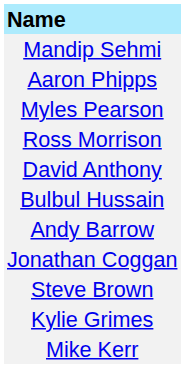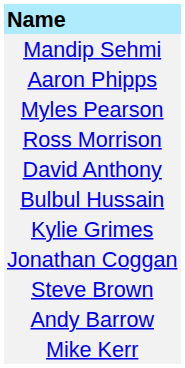row 8 | column 1: Andy Barrow -> Kylie Grimes
row 11 | column 1: Kylie Grimes -> Andy Barrow
